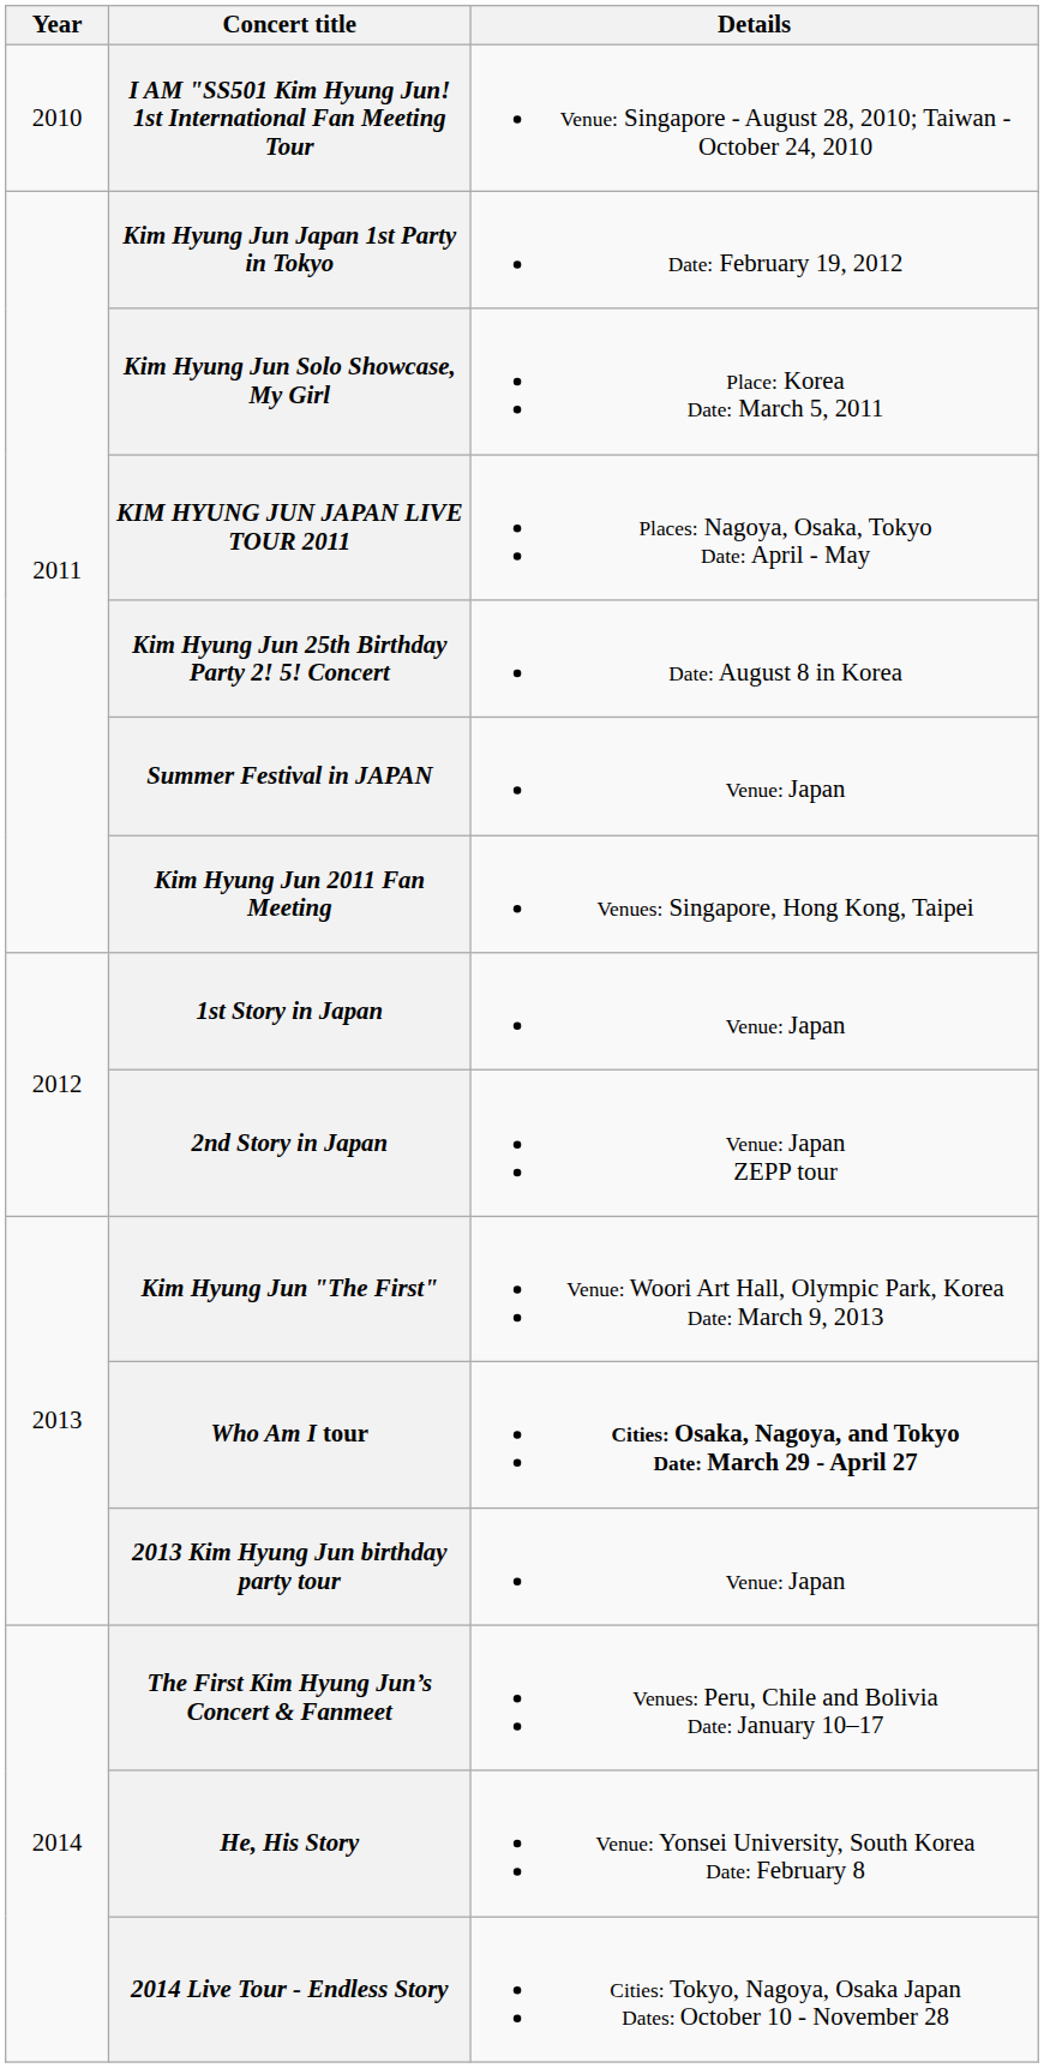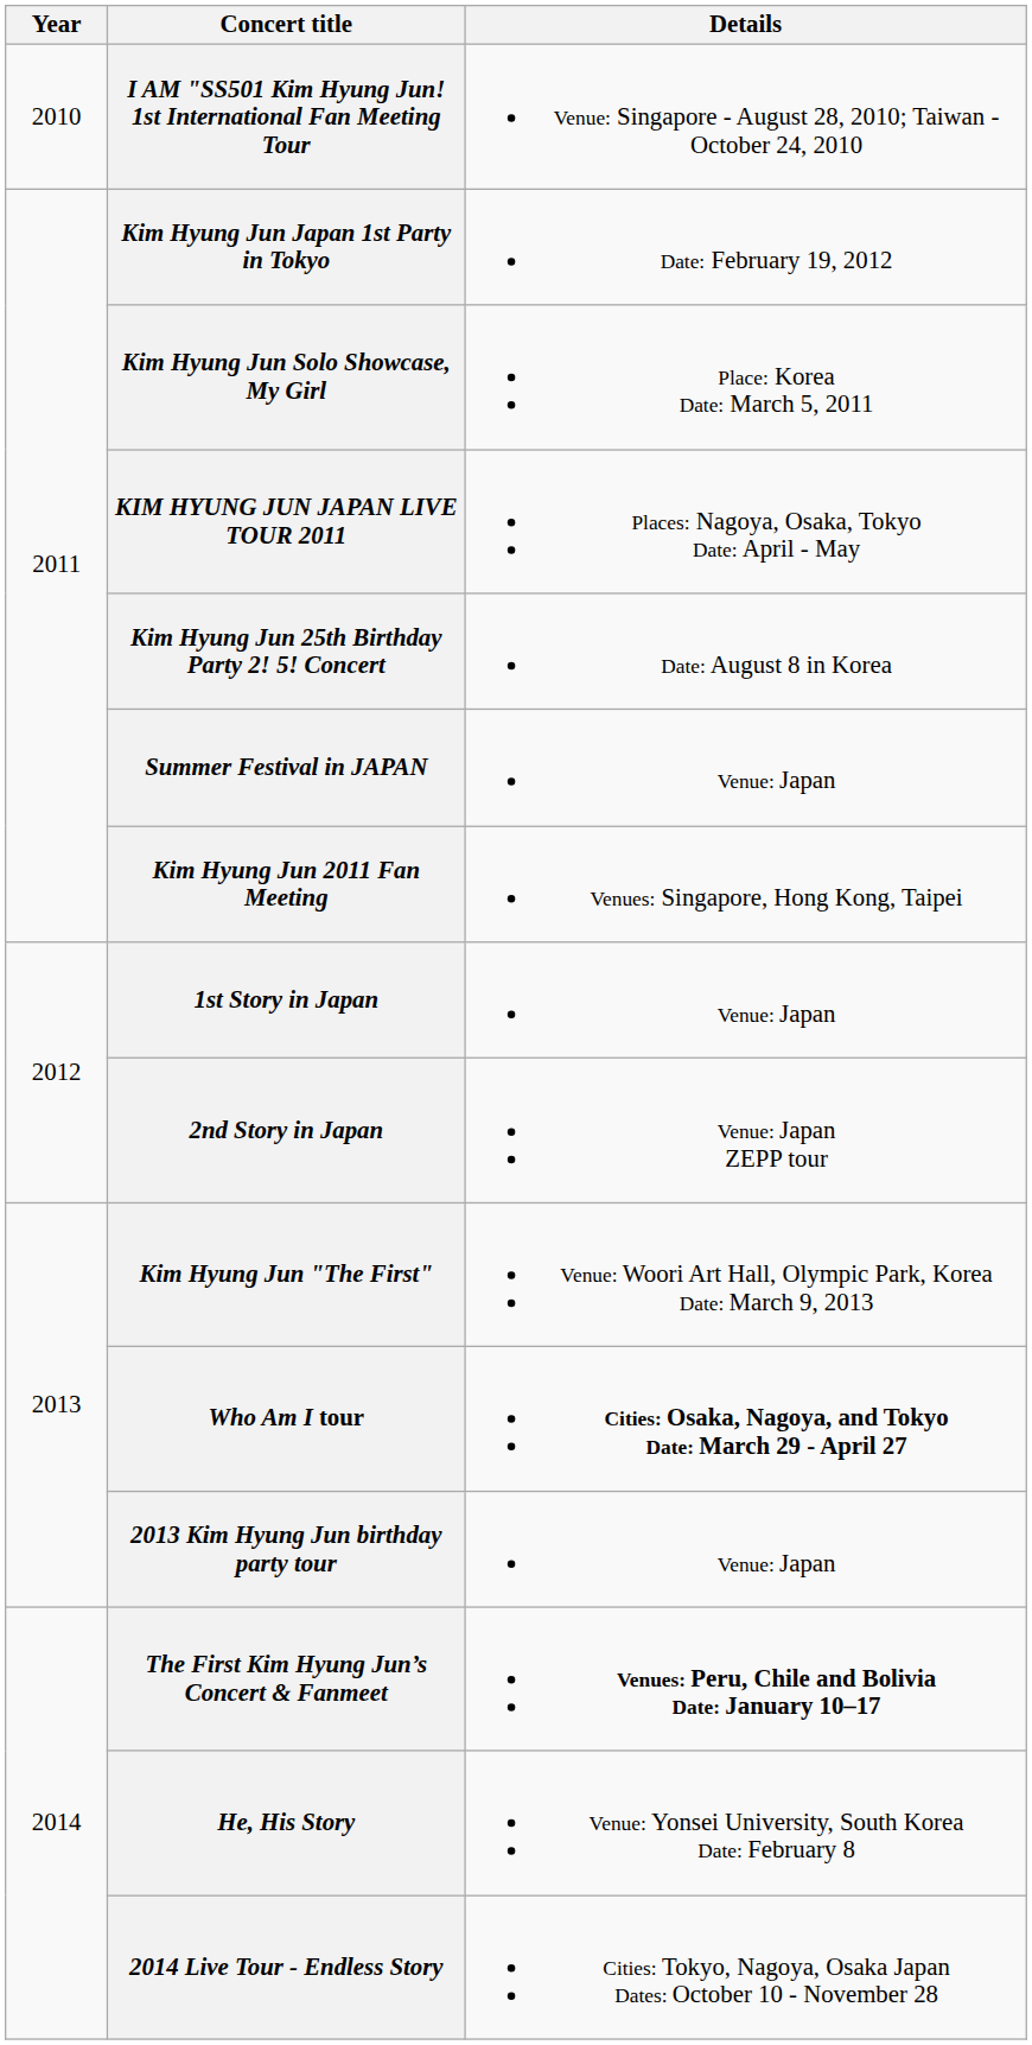The First Kim Hyung Jun’s Concert & Fanmeet | Details: normal -> bold
